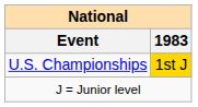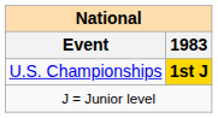U.S. Championships | 1983: normal -> bold
